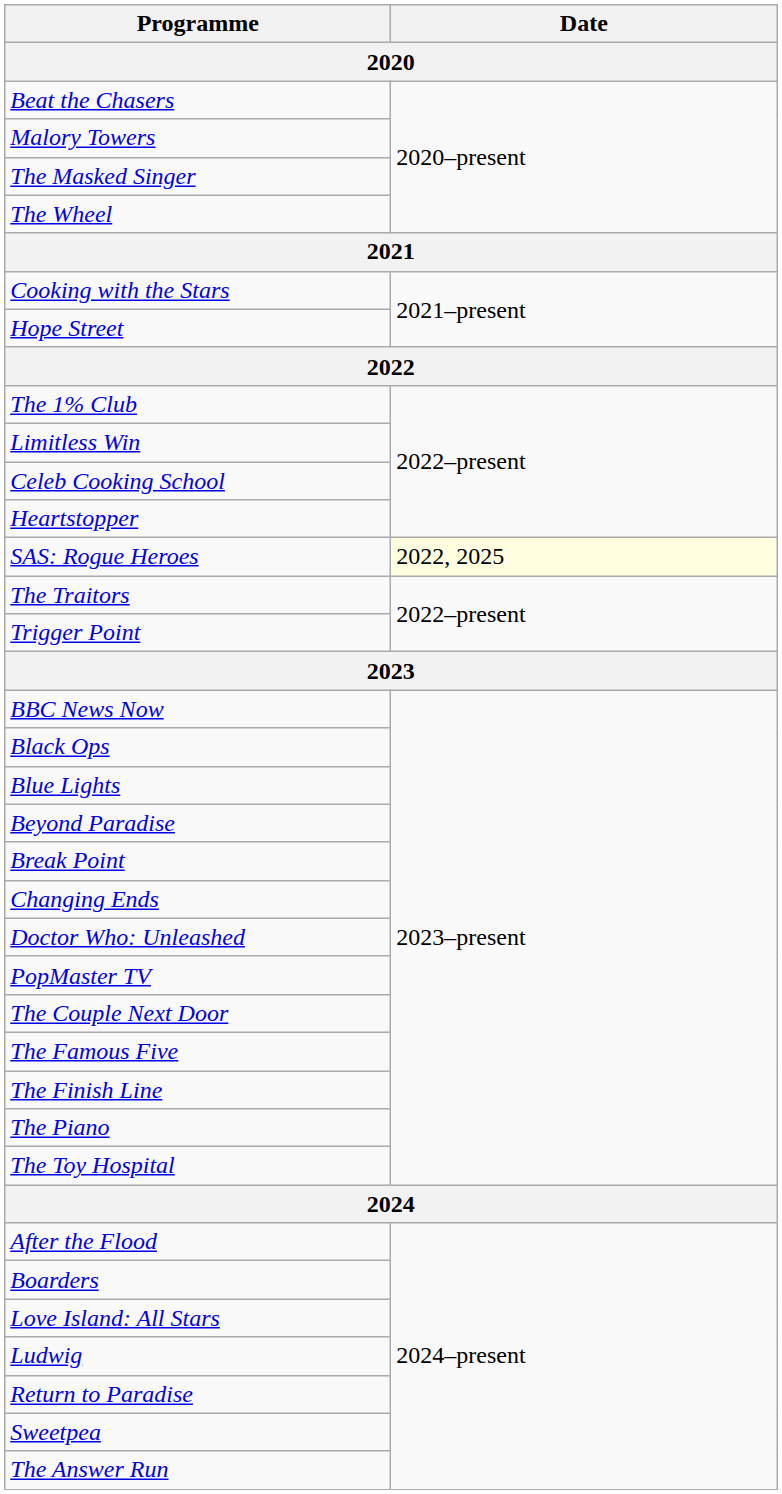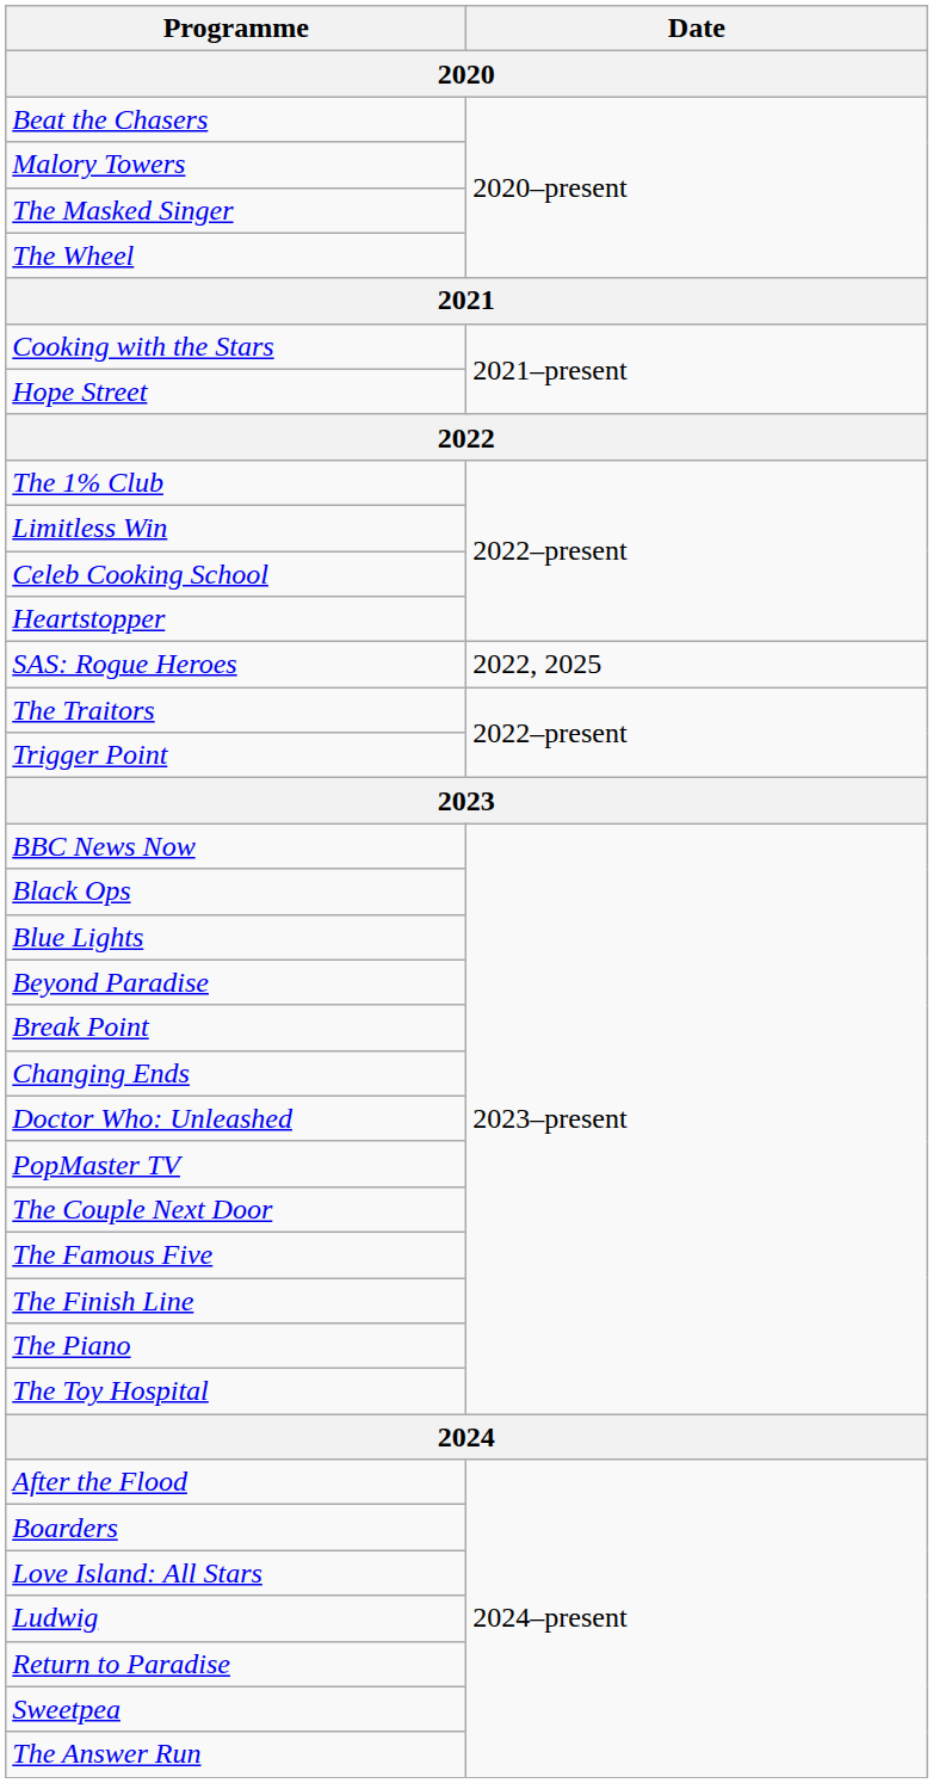SAS: Rogue Heroes | Date: lightyellow background -> no background
